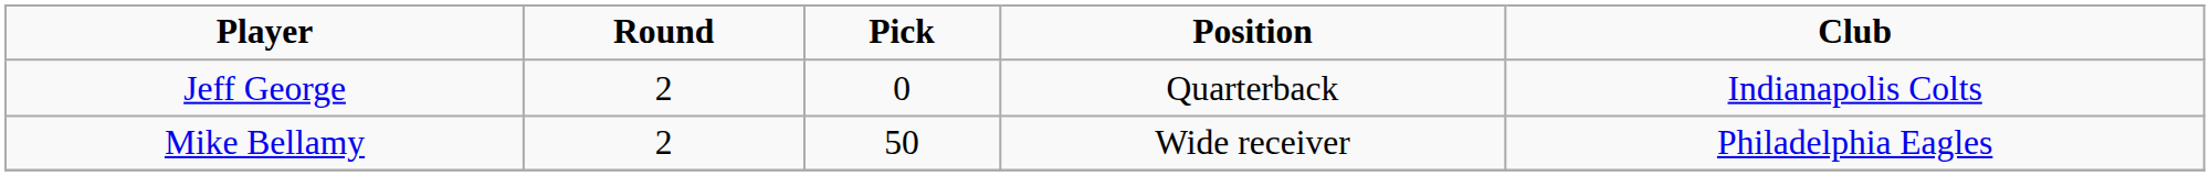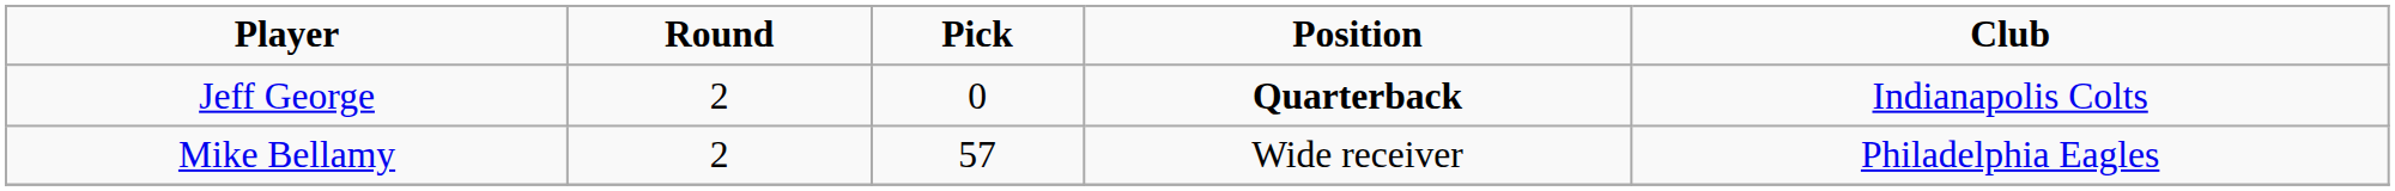Jeff George | Position: normal -> bold
Mike Bellamy | Pick: 50 -> 57
